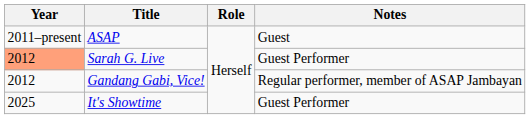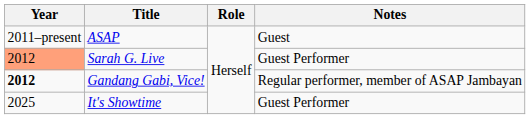Gandang Gabi, Vice! | Year: normal -> bold
